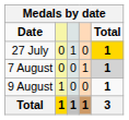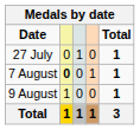27 July | Total: gold background -> no background
7 August | column 2: normal -> bold
7 August | Total: lightgrey background -> no background
